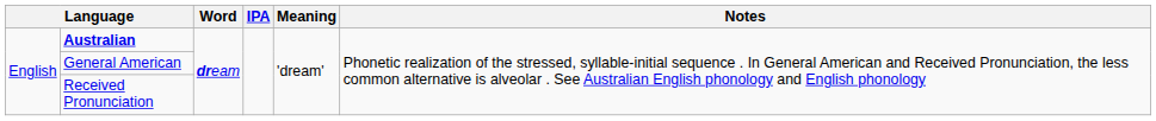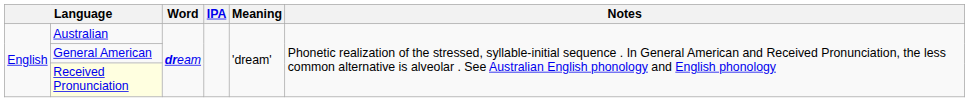Australian | column 2: bold -> normal
Received Pronunciation | column 2: no background -> lightyellow background
